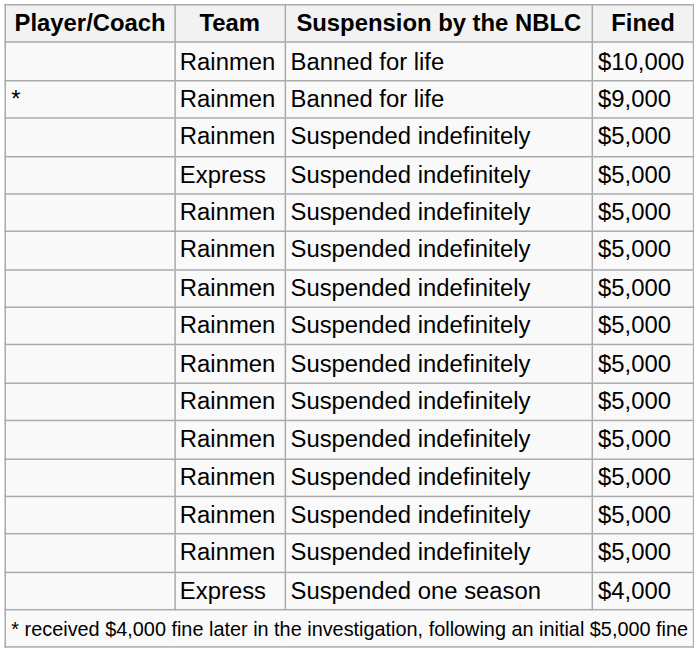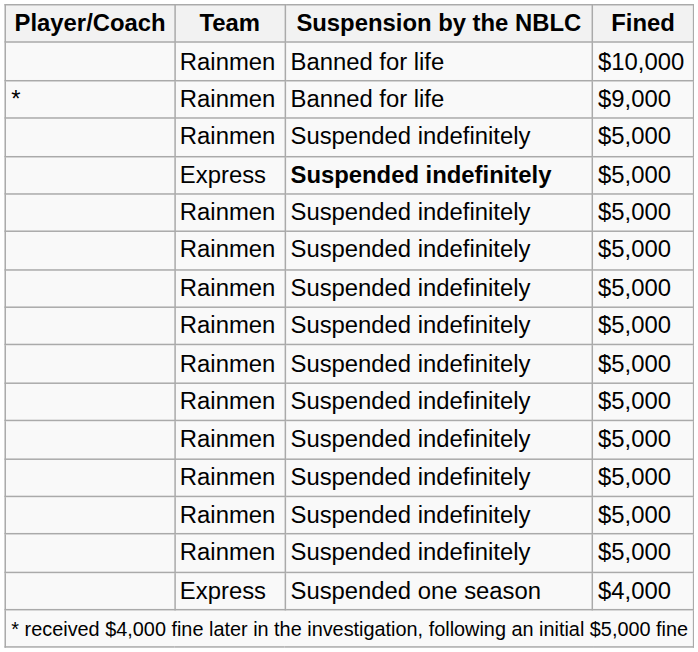Express / $5,000 | Suspension by the NBLC: normal -> bold
